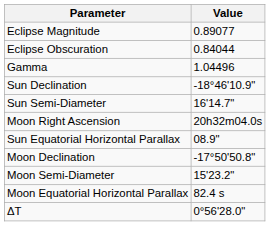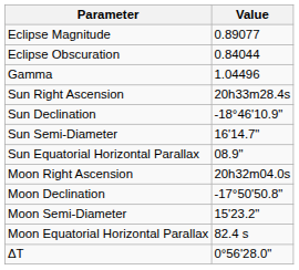+ row: Sun Right Ascension | 20h33m28.4s
rows swapped: Sun Equatorial Horizontal Parallax <-> Moon Right Ascension
